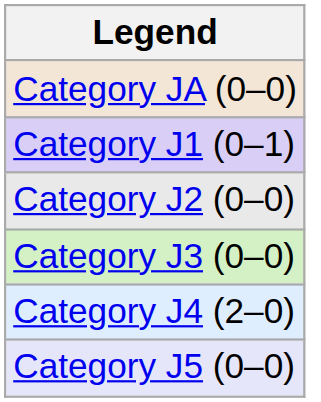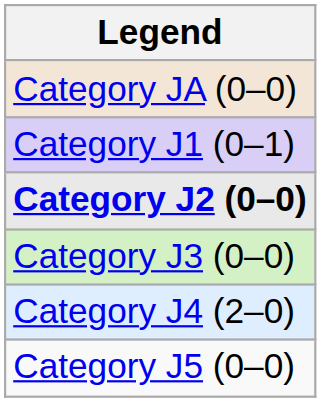row 4 | column 1: normal -> bold
row 7 | column 1: lavender background -> no background
